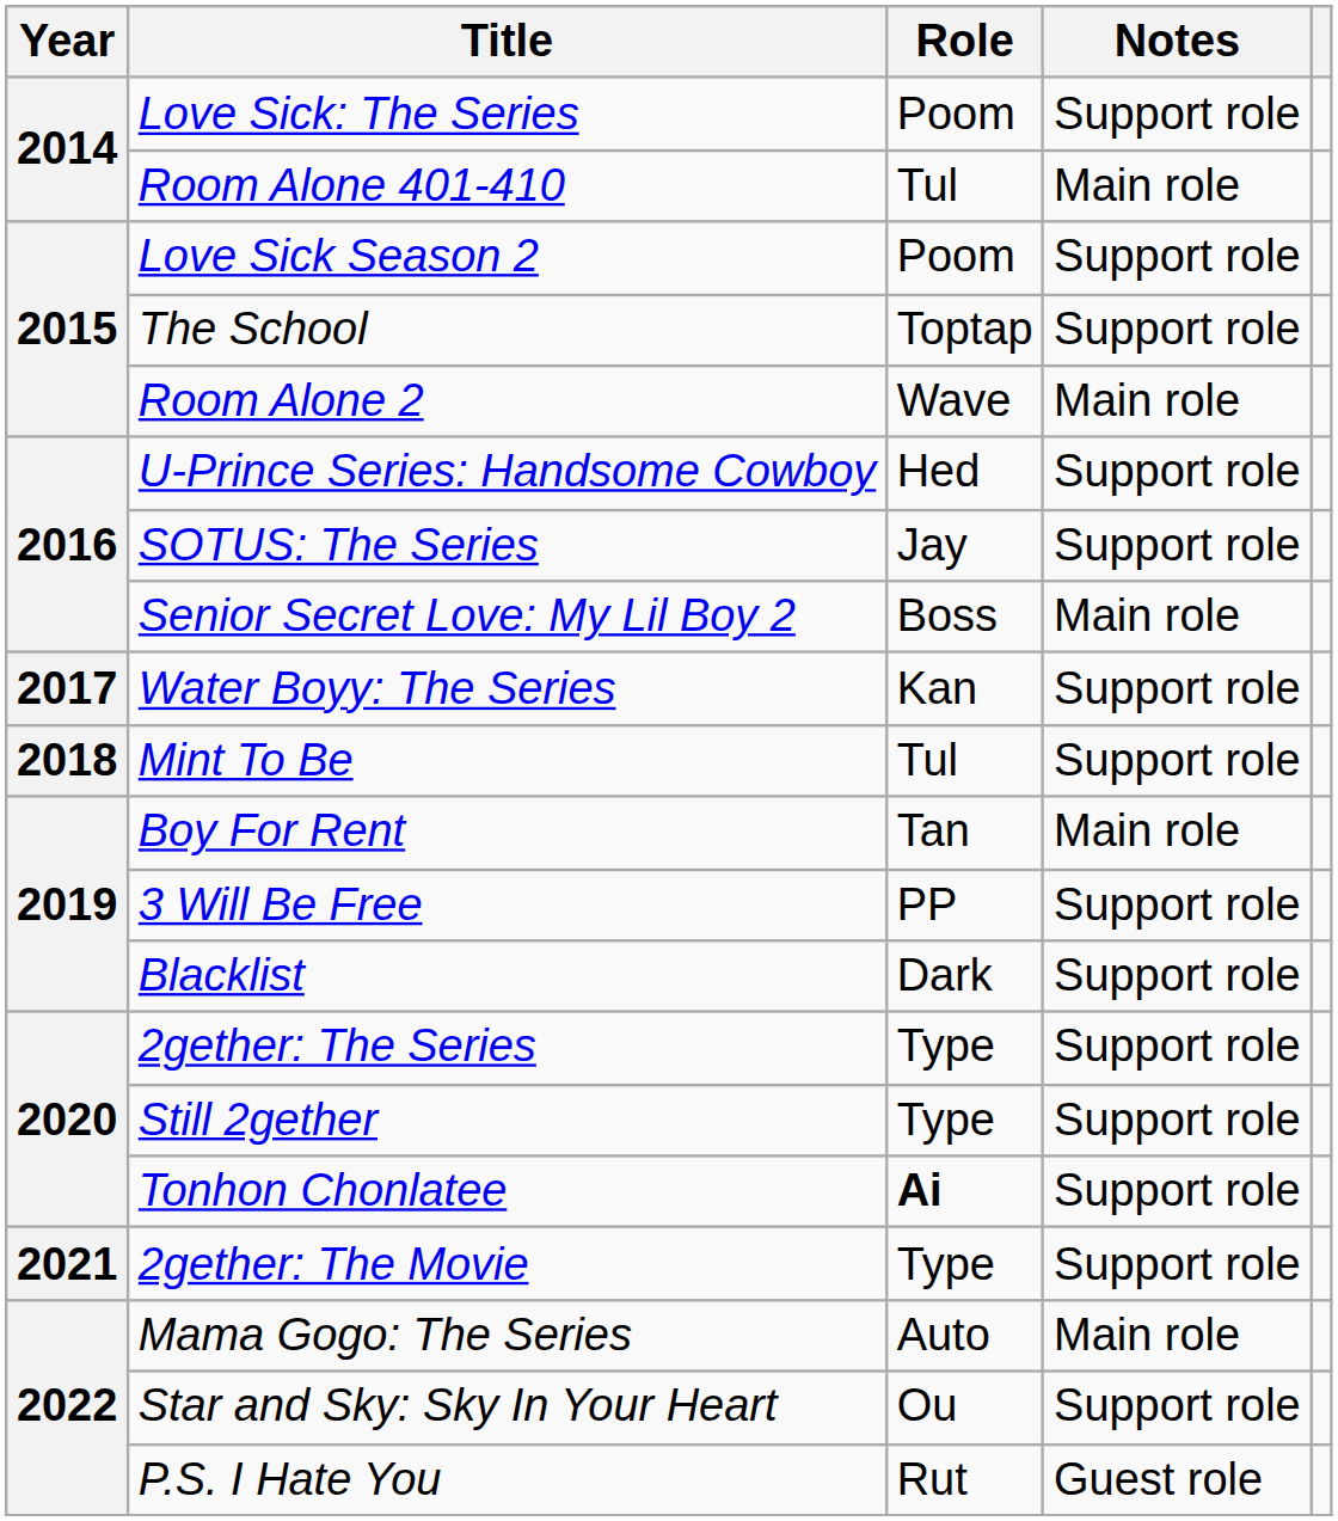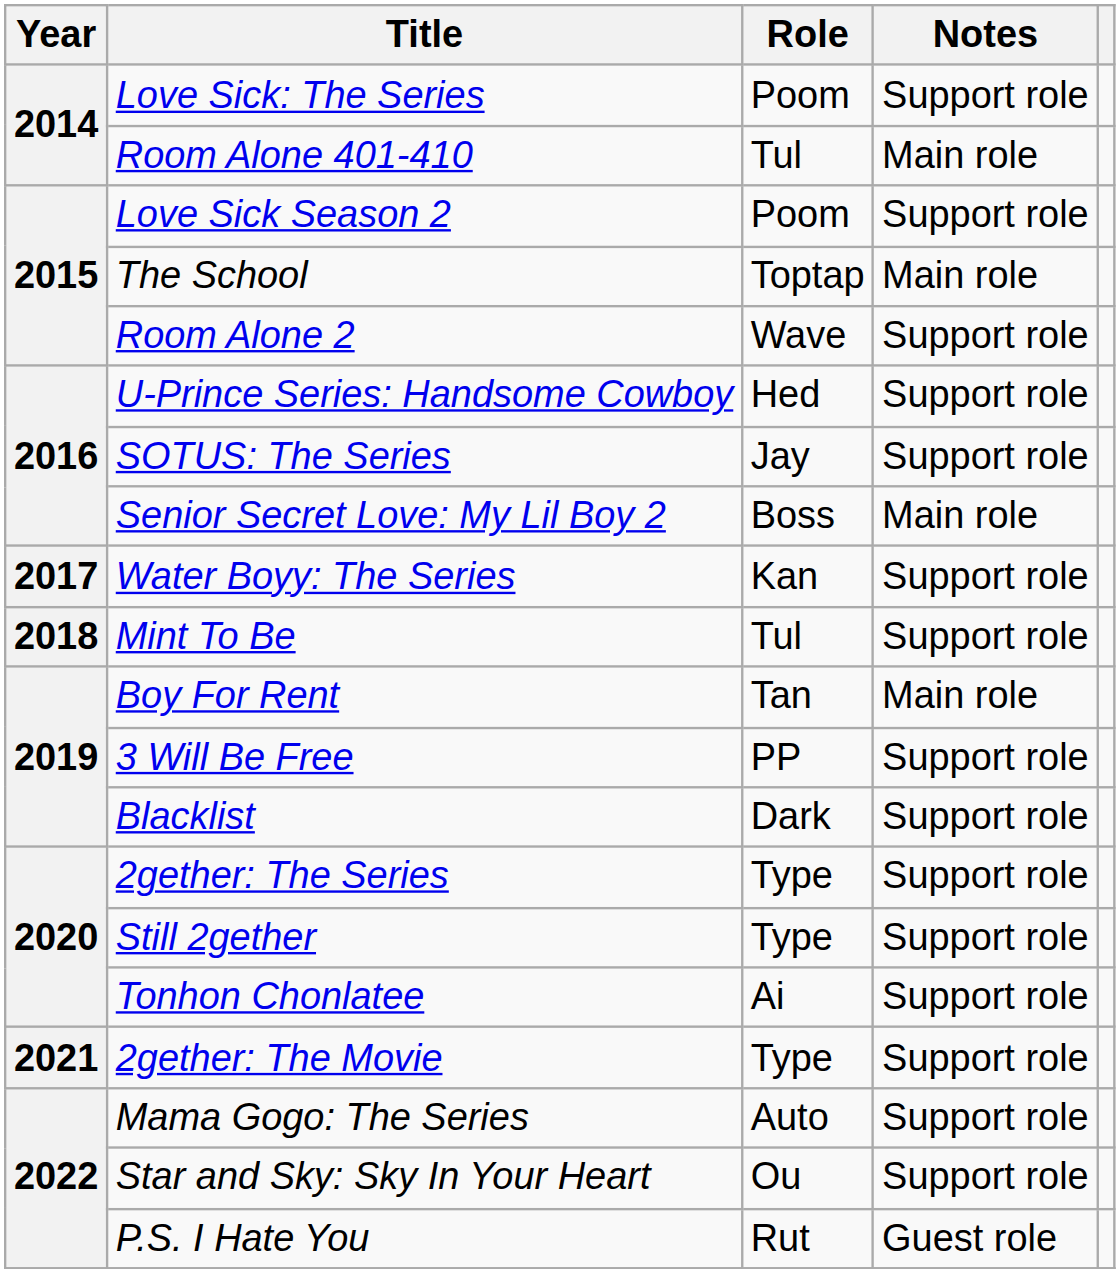The School | Notes: Support role -> Main role
Room Alone 2 | Notes: Main role -> Support role
Tonhon Chonlatee | Role: bold -> normal
Mama Gogo: The Series | Notes: Main role -> Support role
